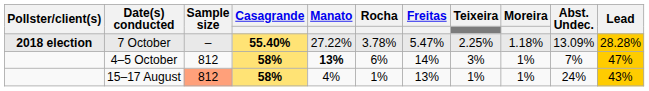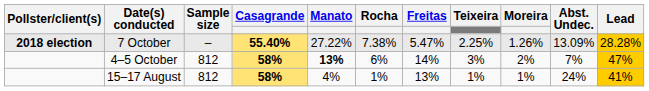7 October | Rocha: 3.78% -> 7.38%
7 October | Moreira: 1.18% -> 1.26%
4–5 October | Moreira: 1% -> 2%
15–17 August | Sample size: lightsalmon background -> no background
15–17 August | Lead: 43% -> 41%
